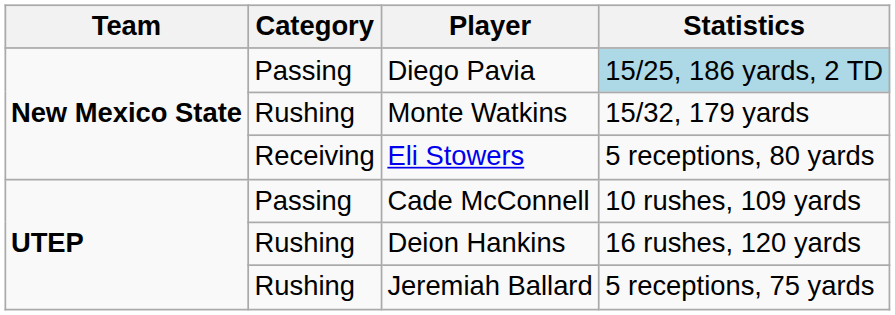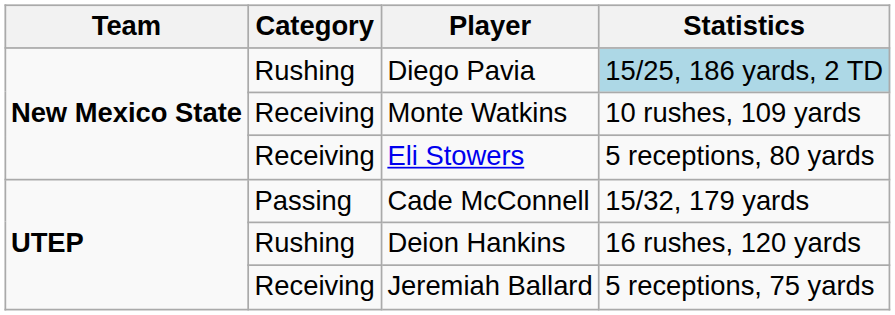Diego Pavia | Category: Passing -> Rushing
Monte Watkins | Category: Rushing -> Receiving
Monte Watkins | Statistics: 15/32, 179 yards -> 10 rushes, 109 yards
Cade McConnell | Statistics: 10 rushes, 109 yards -> 15/32, 179 yards
Jeremiah Ballard | Category: Rushing -> Receiving
